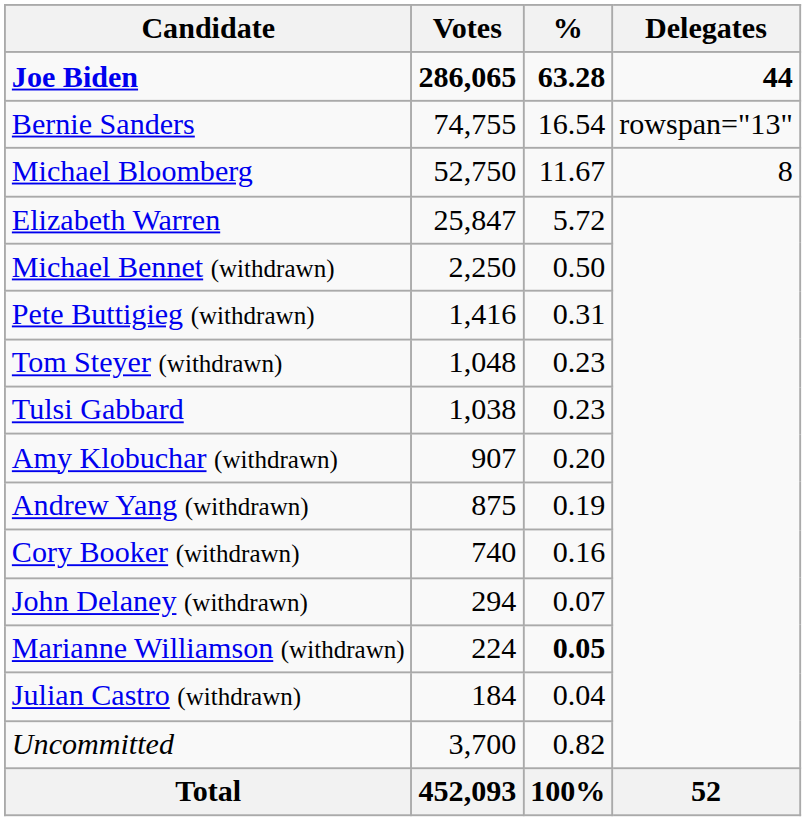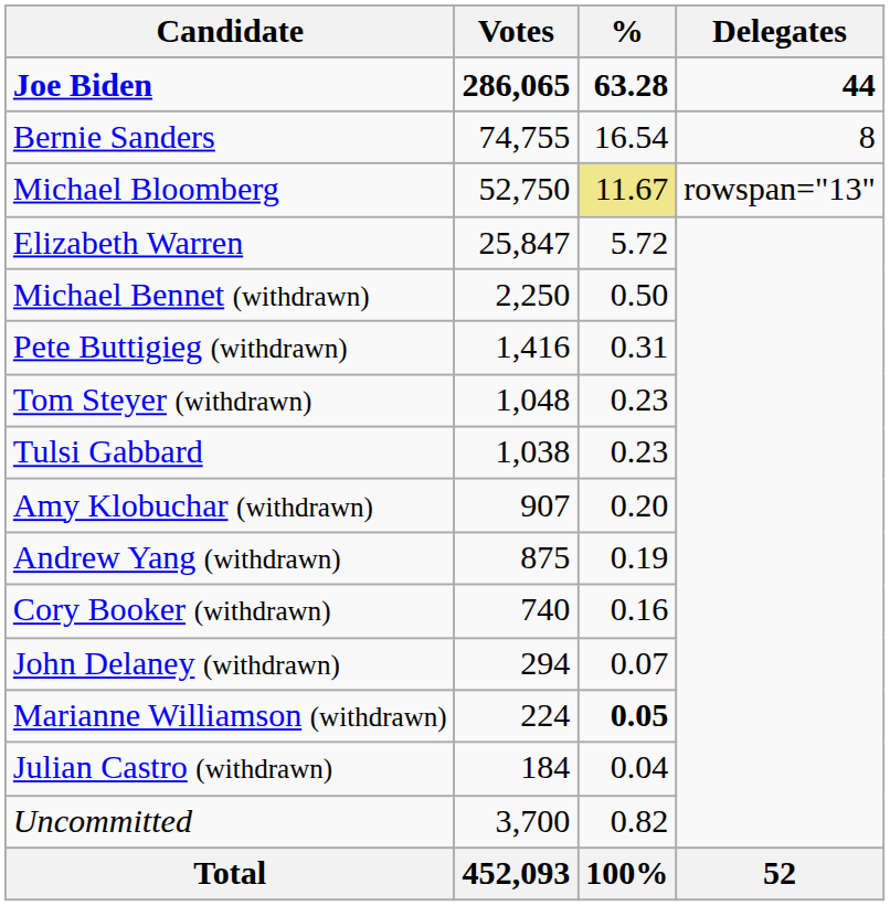Bernie Sanders | Delegates: rowspan="13" -> 8
Michael Bloomberg | %: no background -> khaki background
Michael Bloomberg | Delegates: 8 -> rowspan="13"
